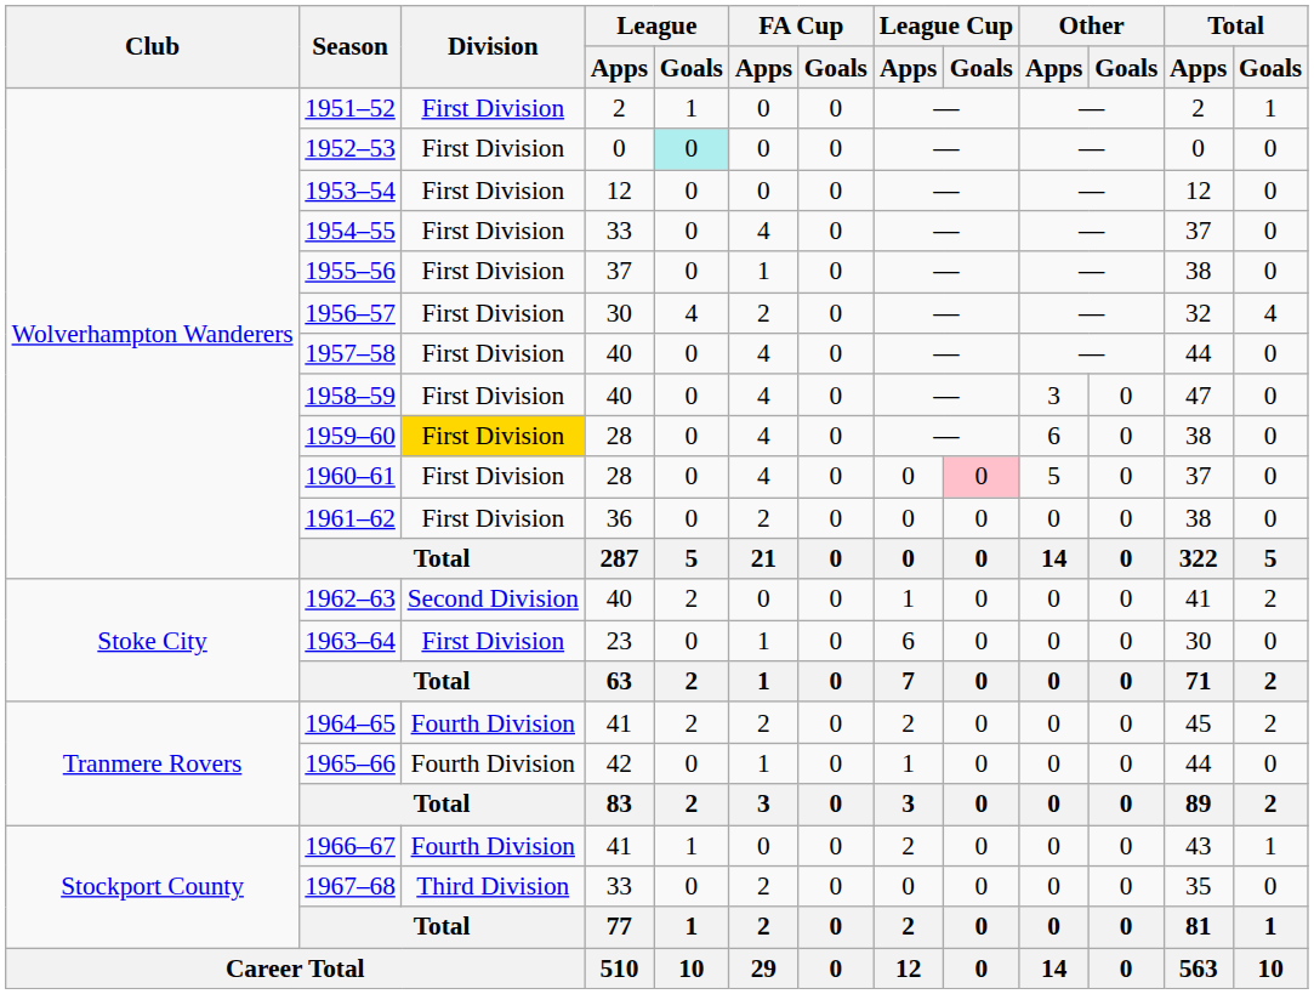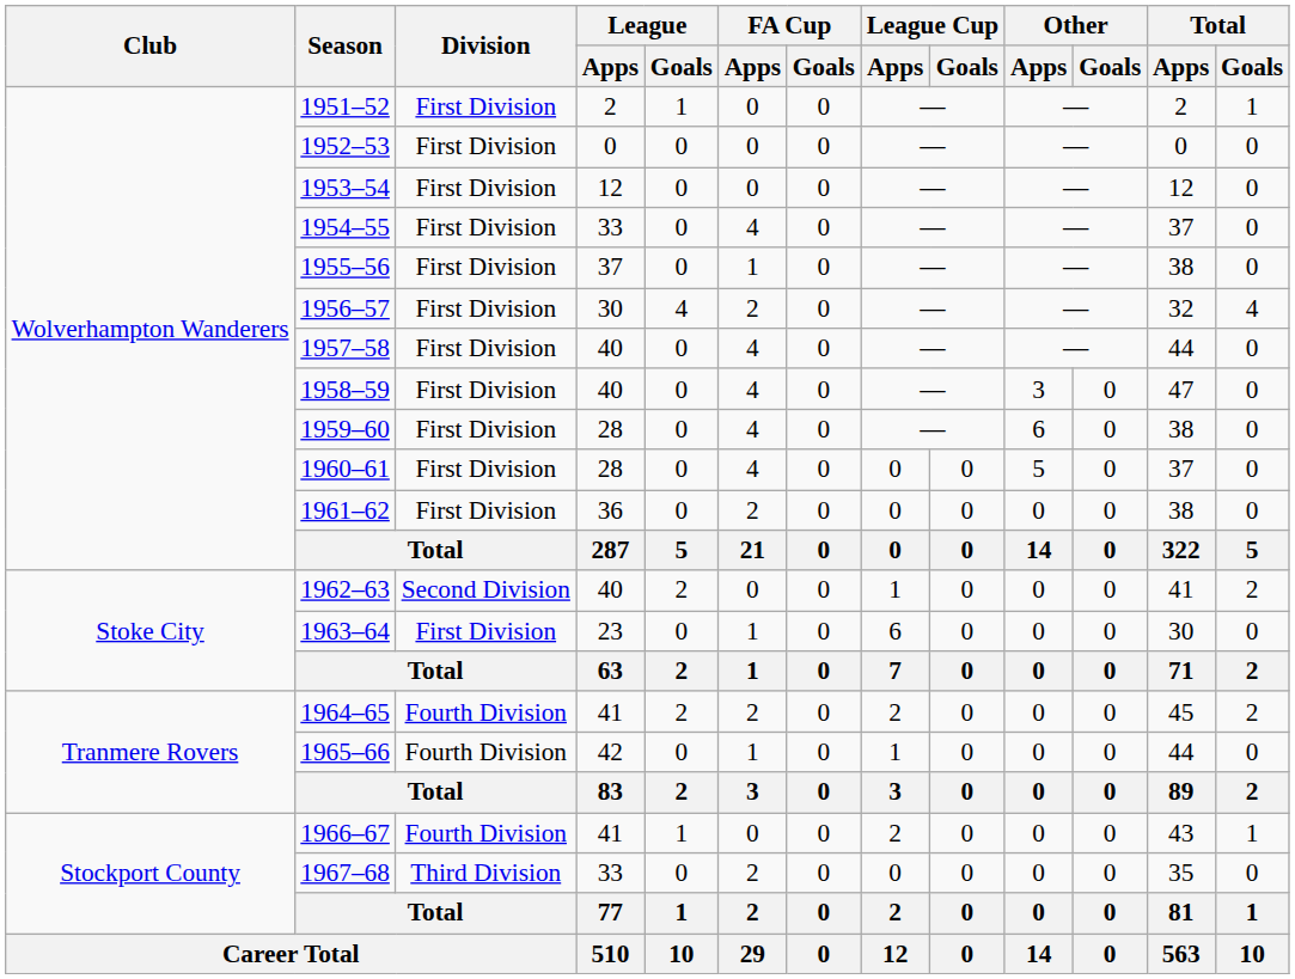1952–53 | League / Goals: paleturquoise background -> no background
1959–60 | Division: gold background -> no background
1960–61 | League Cup / Goals: pink background -> no background
